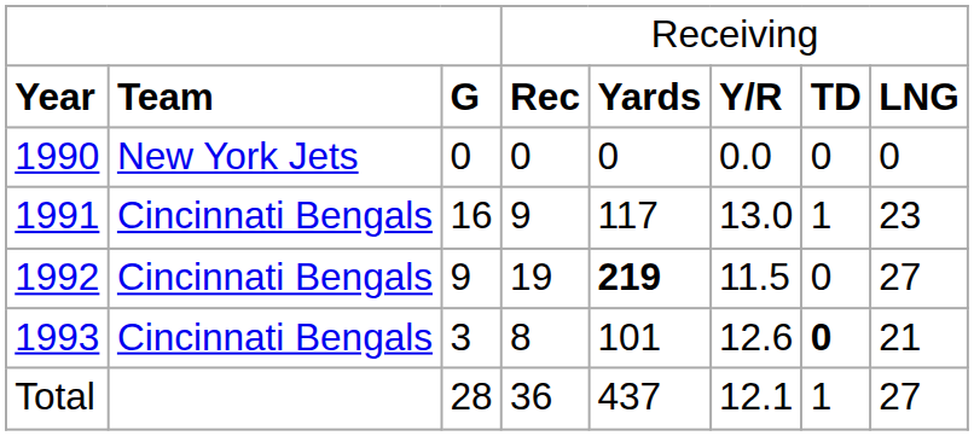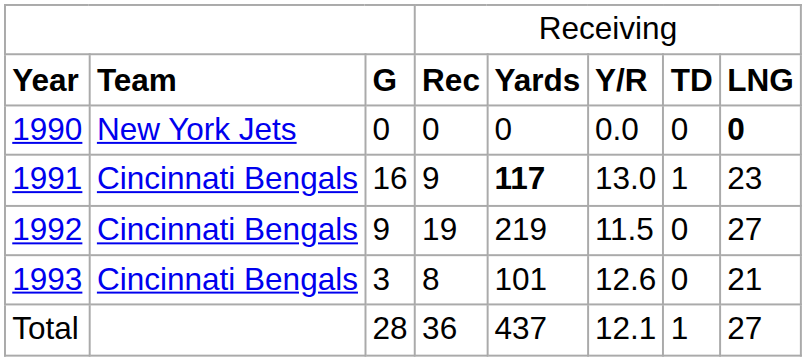1990 | column 8: normal -> bold
1991 | column 5: normal -> bold
1992 | column 5: bold -> normal
1993 | column 7: bold -> normal
